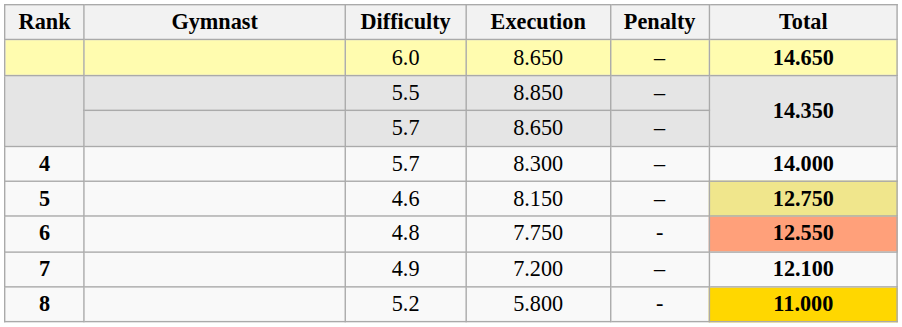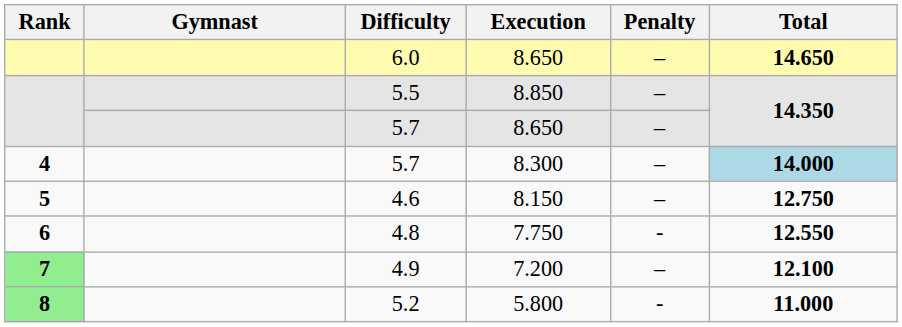5.7 / 8.300 | Total: no background -> lightblue background
4.6 | Total: khaki background -> no background
4.8 | Total: lightsalmon background -> no background
4.9 | Rank: no background -> lightgreen background
5.2 | Rank: no background -> lightgreen background
5.2 | Total: gold background -> no background
